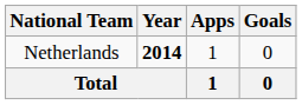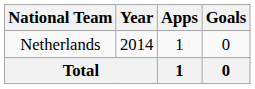Netherlands | Year: bold -> normal
